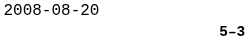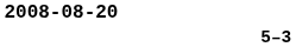2008-08-20 | column 1: normal -> bold
